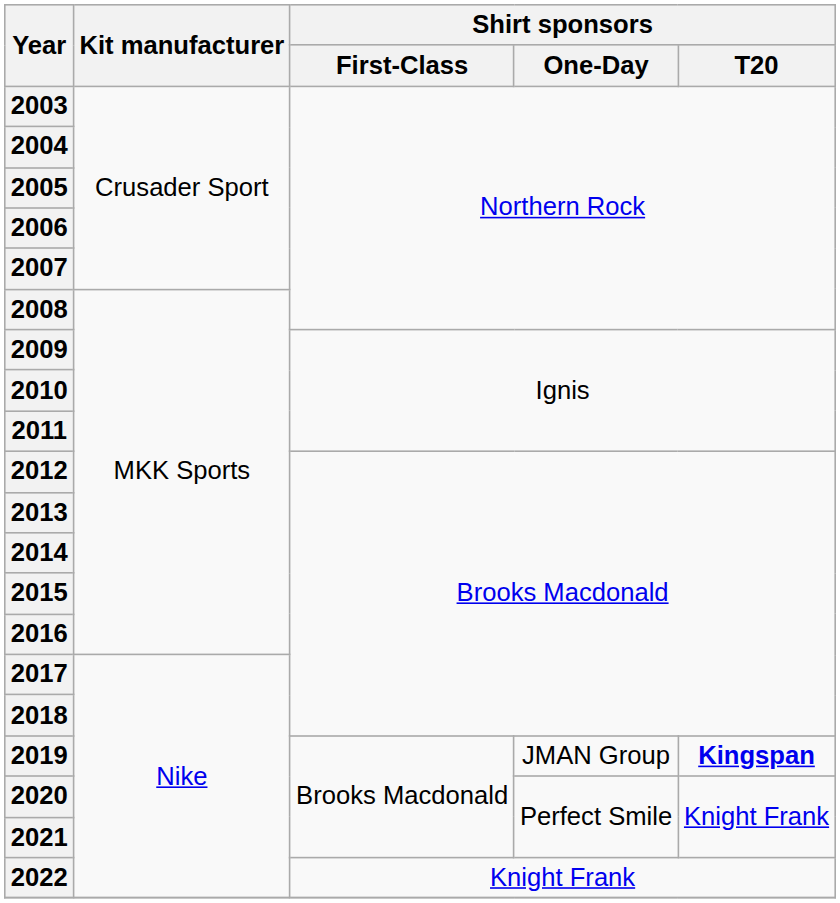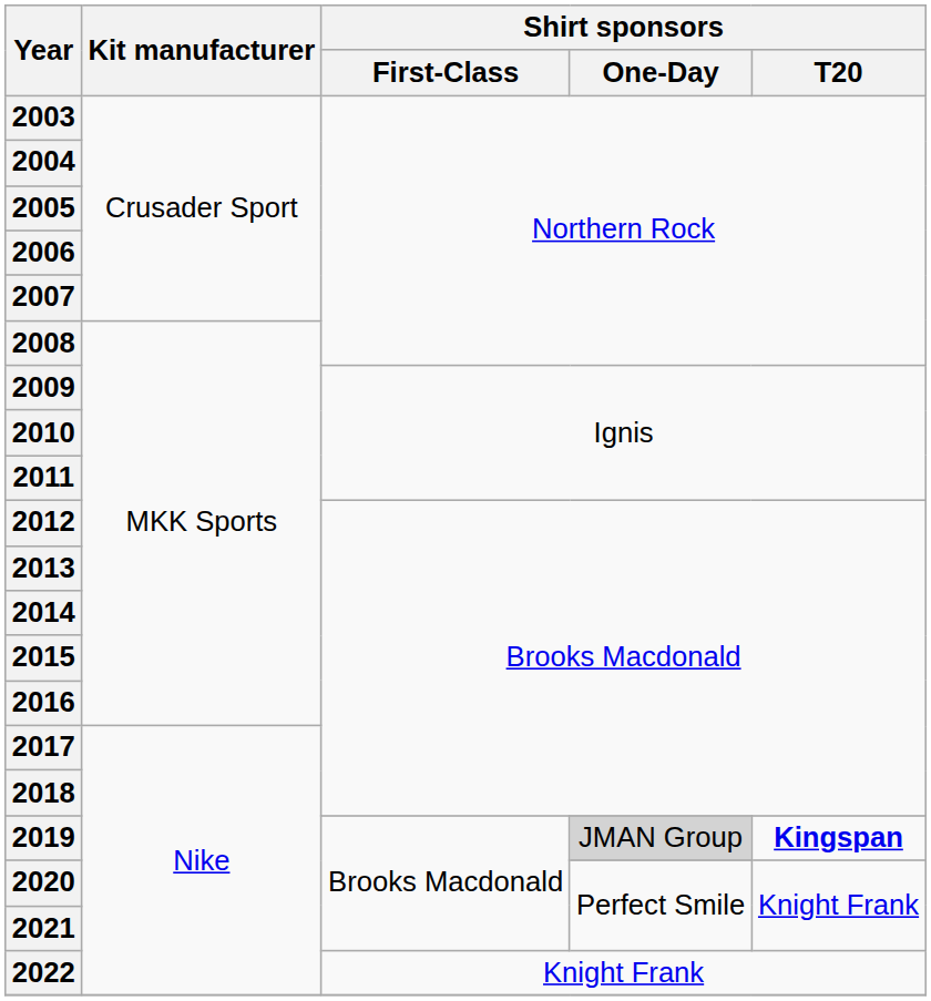2019 | Shirt sponsors / One-Day: no background -> lightgrey background
